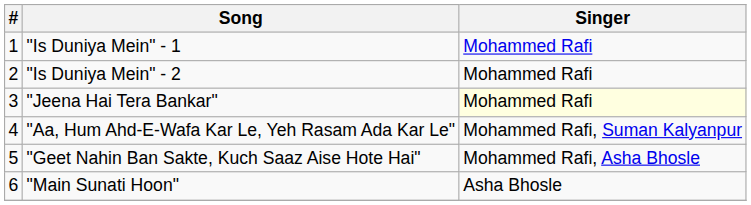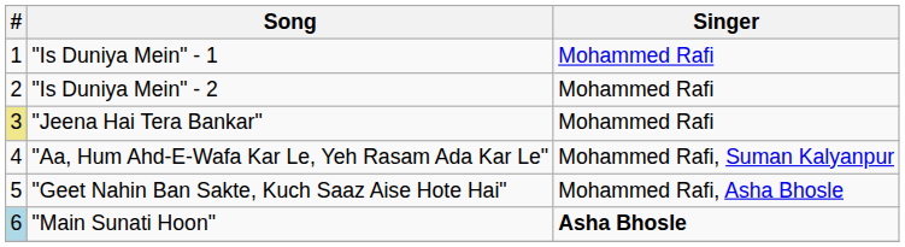"Jeena Hai Tera Bankar" | #: no background -> khaki background
"Jeena Hai Tera Bankar" | Singer: lightyellow background -> no background
"Main Sunati Hoon" | #: no background -> lightblue background
"Main Sunati Hoon" | Singer: normal -> bold
